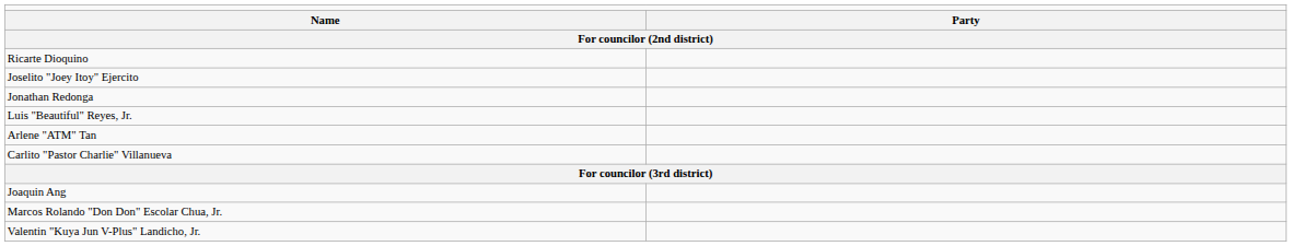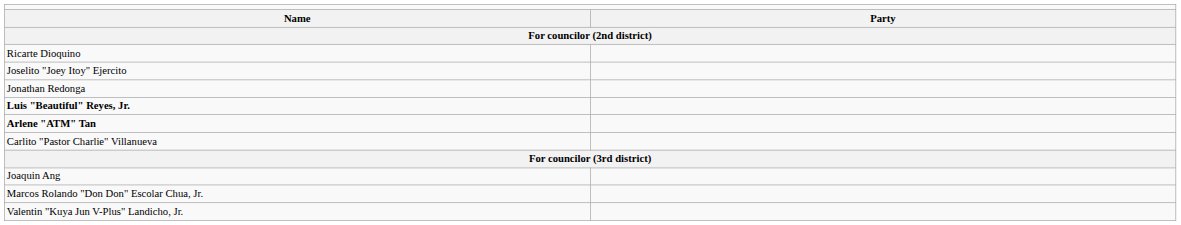Luis "Beautiful" Reyes, Jr. | column 1: normal -> bold
Arlene "ATM" Tan | column 1: normal -> bold
